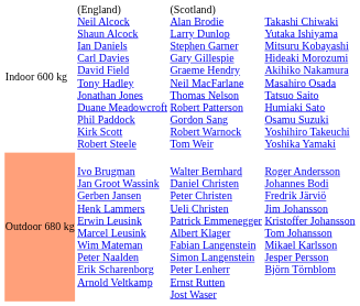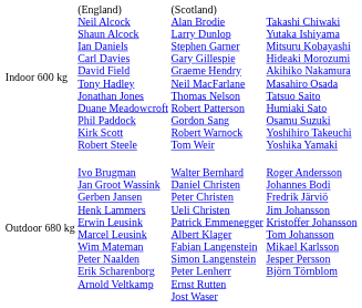Outdoor 680 kg | column 1: lightsalmon background -> no background
